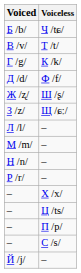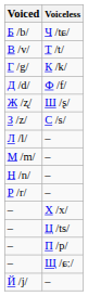row 7 | Voiceless: Щ /ɕː/ -> С /s/
row 15 | Voiceless: С /s/ -> Щ /ɕː/
